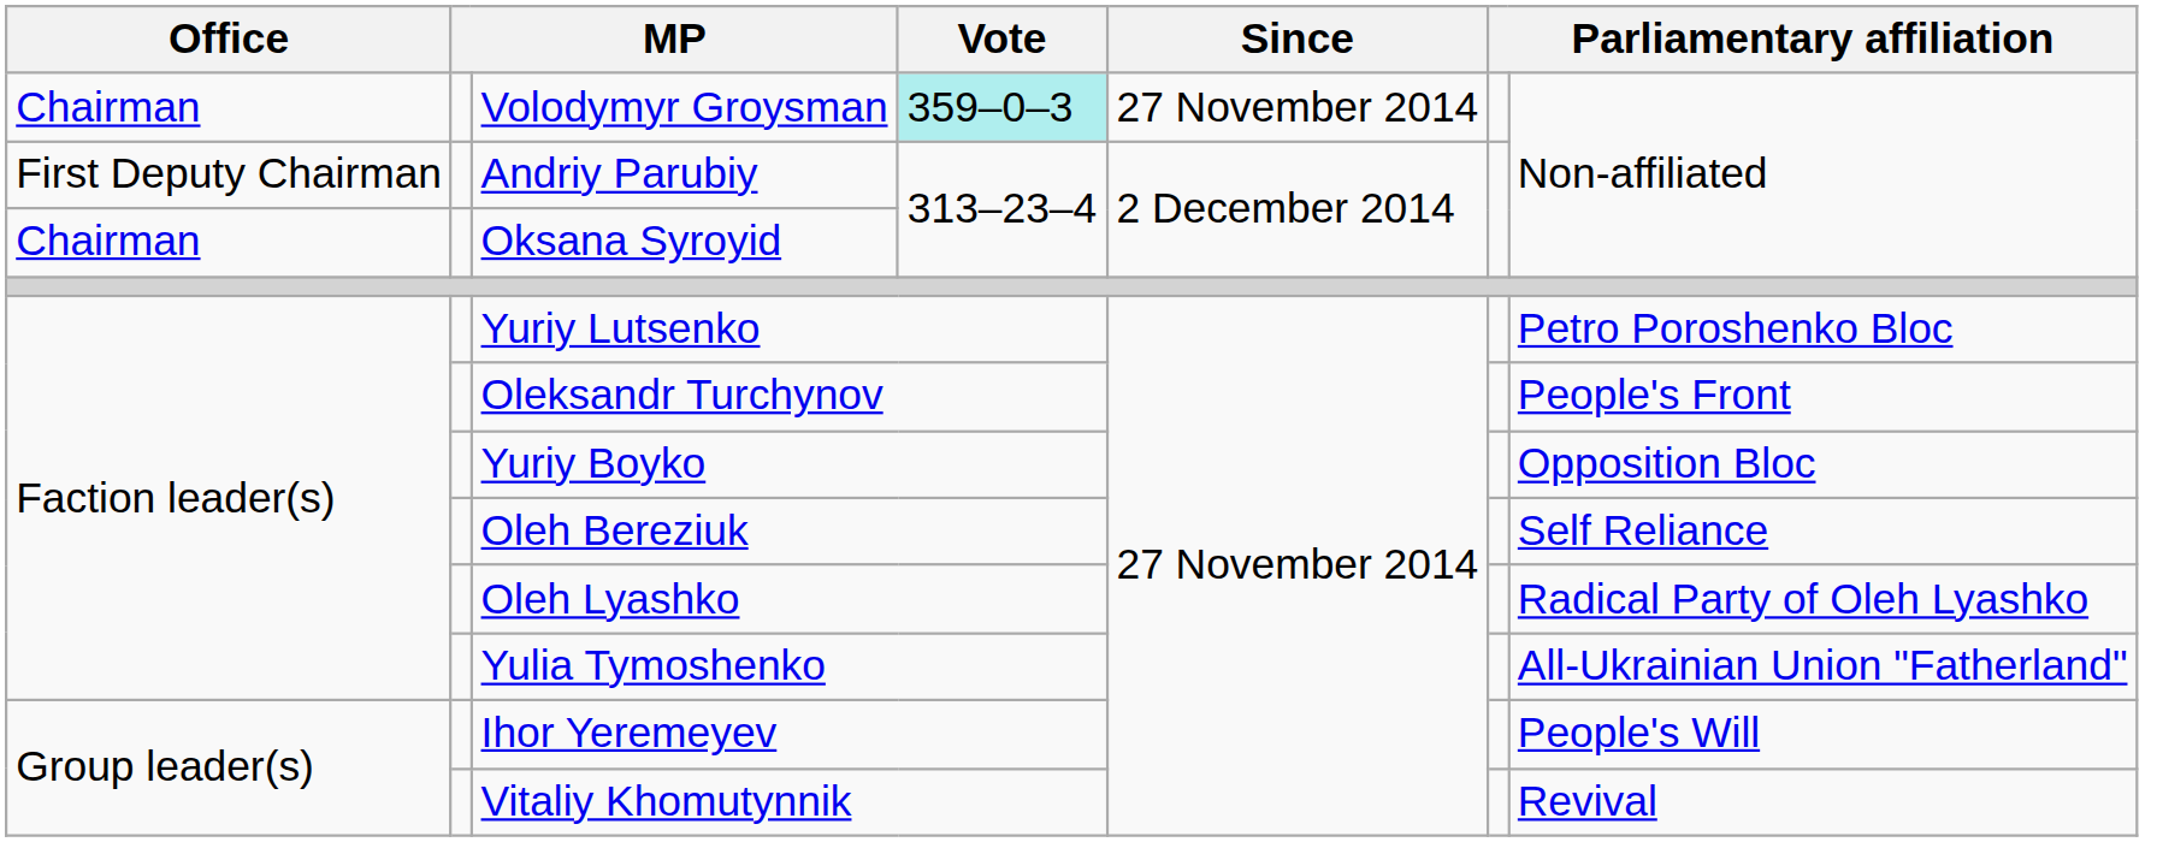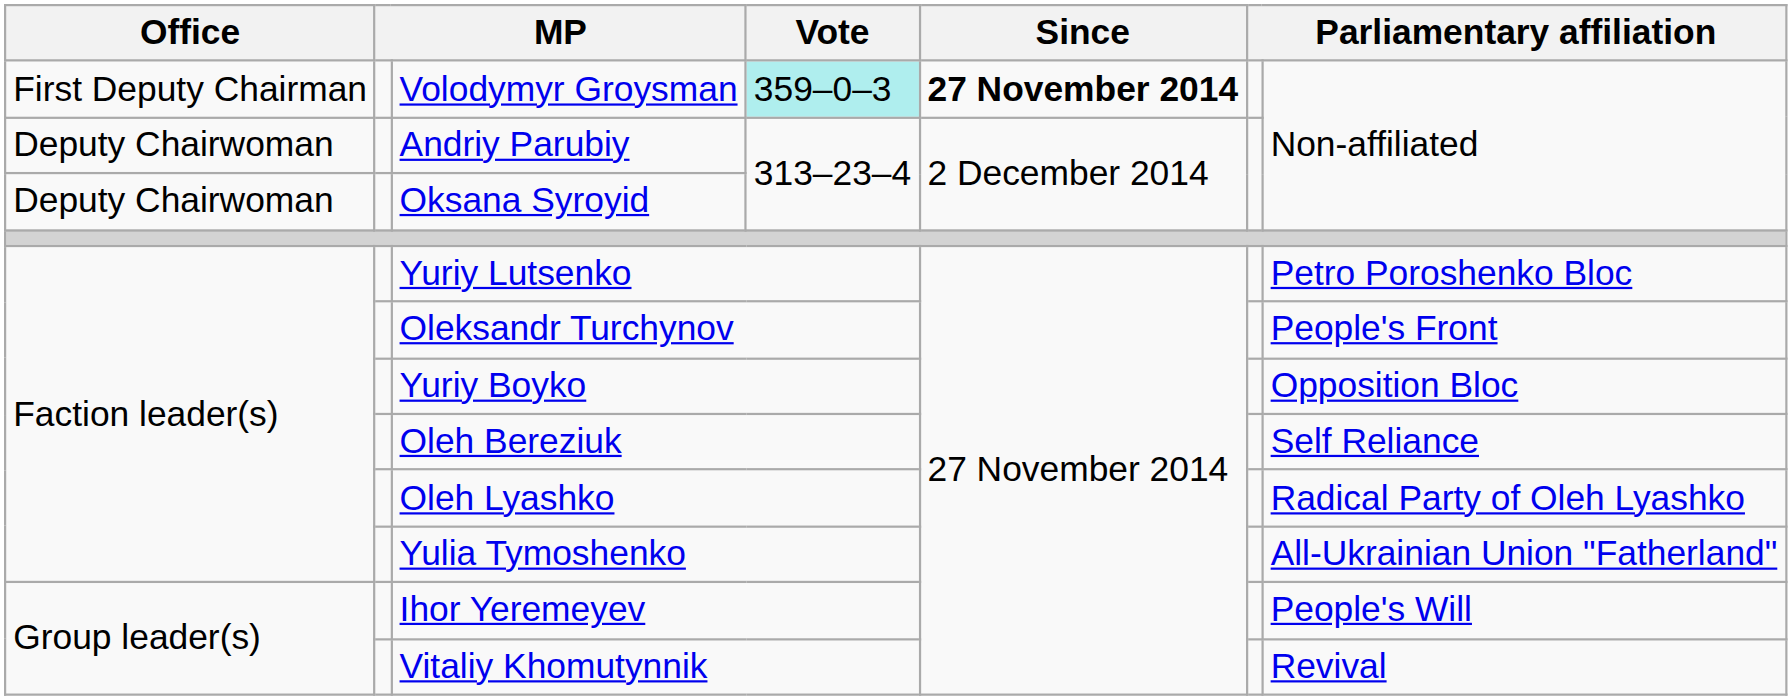Volodymyr Groysman | Office: Chairman -> First Deputy Chairman
Volodymyr Groysman | Since: normal -> bold
Andriy Parubiy | Office: First Deputy Chairman -> Deputy Chairwoman
Oksana Syroyid | Office: Chairman -> Deputy Chairwoman
